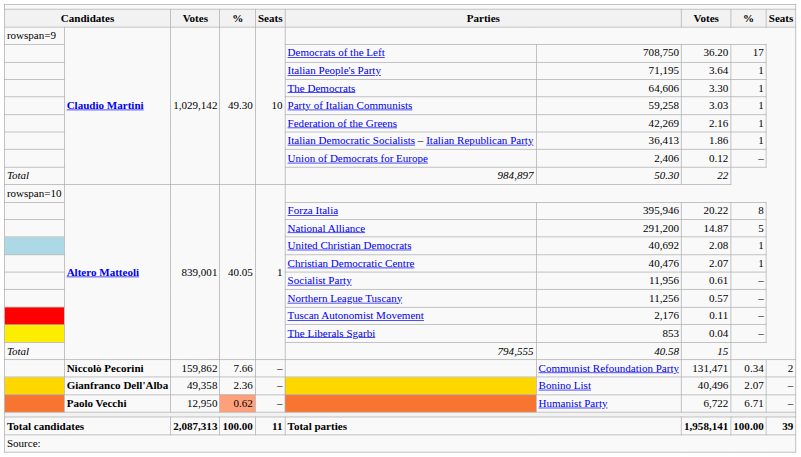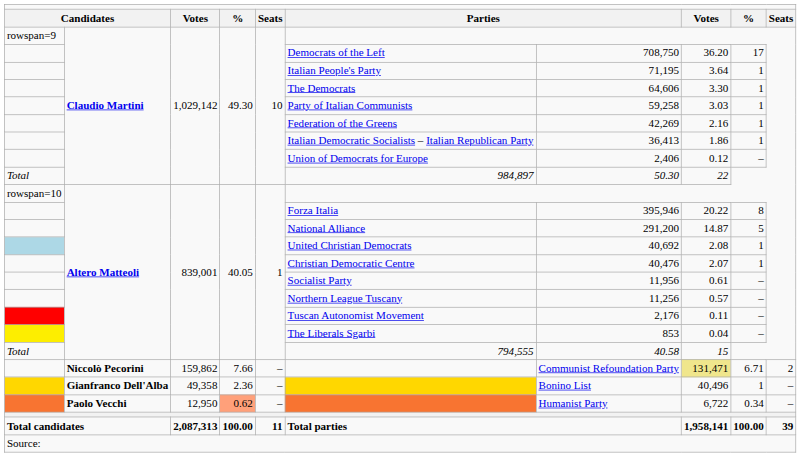Niccolò Pecorini | column 8: no background -> khaki background
Niccolò Pecorini | column 9: 0.34 -> 6.71
Gianfranco Dell'Alba | column 9: 2.07 -> 1
Paolo Vecchi | column 9: 6.71 -> 0.34
